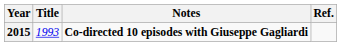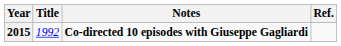2015 | Title: 1993 -> 1992
